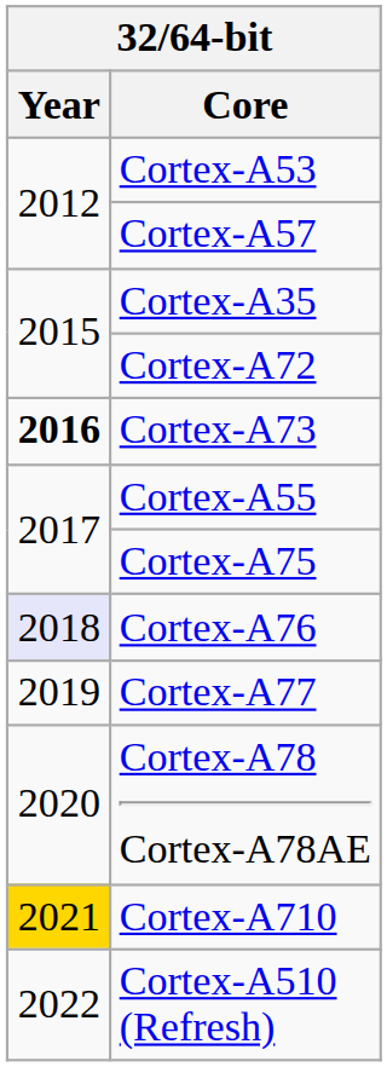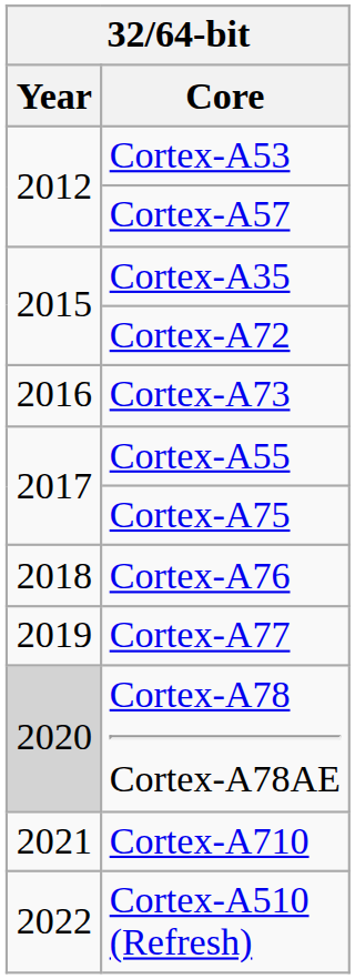Cortex-A73 | Year: bold -> normal
Cortex-A76 | Year: lavender background -> no background
Cortex-A78 Cortex-A78AE | Year: no background -> lightgrey background
Cortex-A710 | Year: gold background -> no background
